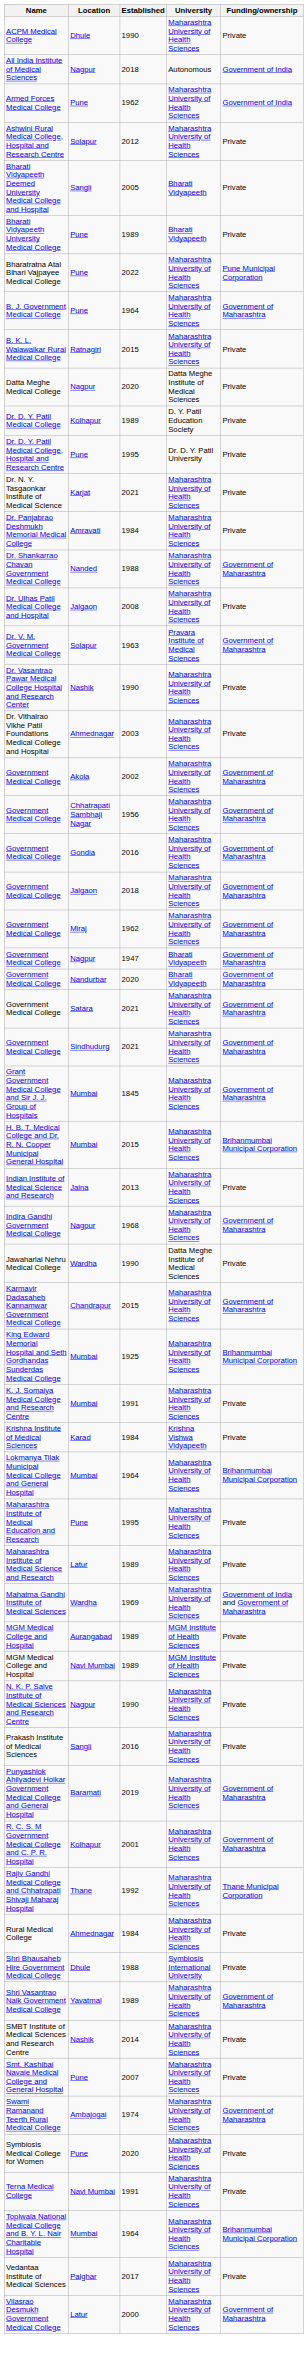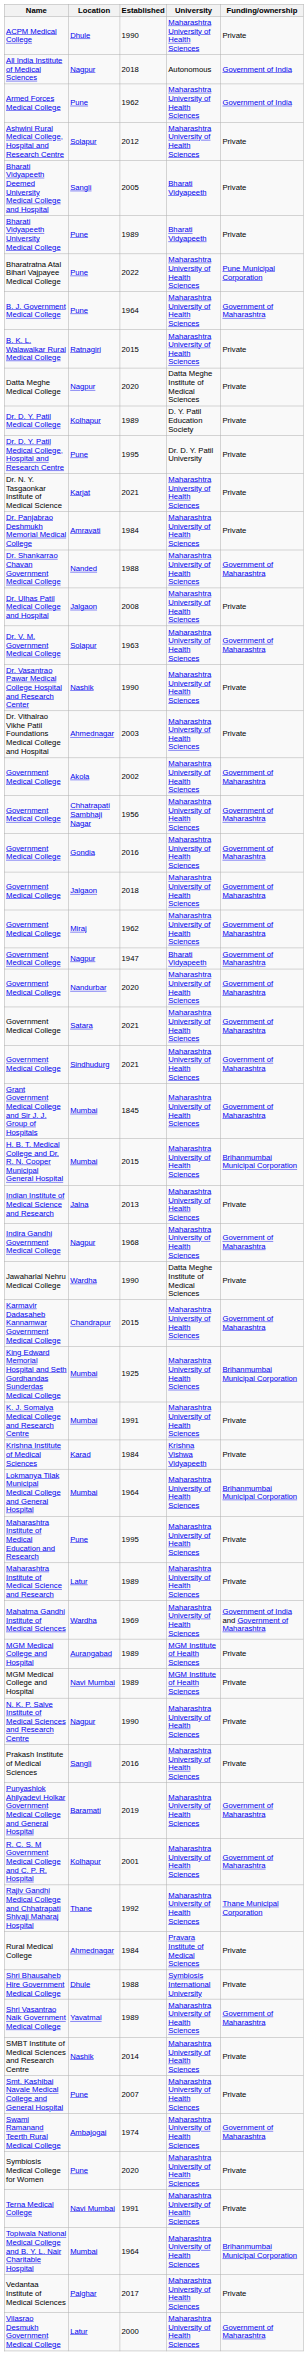Dr. V. M. Government Medical College | University: Pravara Institute of Medical Sciences -> Maharashtra University of Health Sciences
Government Medical College / Nandurbar | University: Bharati Vidyapeeth -> Maharashtra University of Health Sciences
Rural Medical College | University: Maharashtra University of Health Sciences -> Pravara Institute of Medical Sciences
